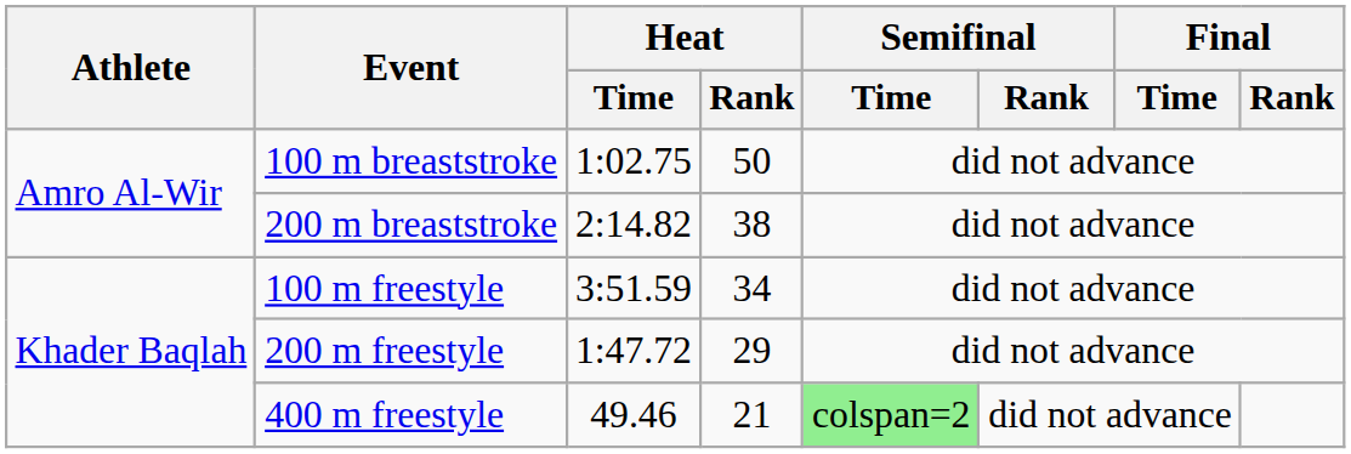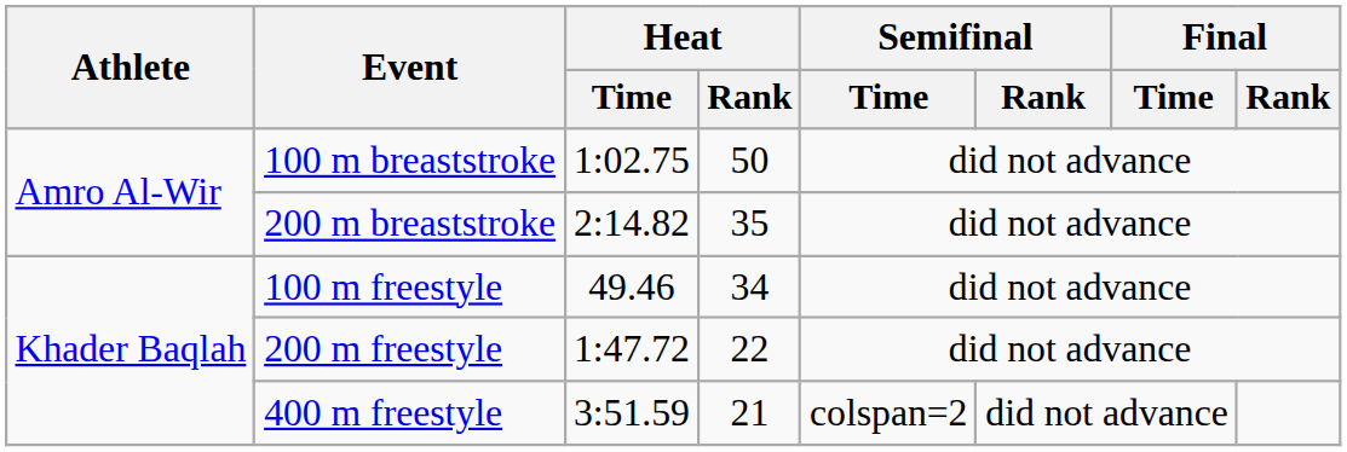200 m breaststroke | Heat / Rank: 38 -> 35
100 m freestyle | Heat / Time: 3:51.59 -> 49.46
200 m freestyle | Heat / Rank: 29 -> 22
400 m freestyle | Heat / Time: 49.46 -> 3:51.59
400 m freestyle | Semifinal / Time: lightgreen background -> no background
